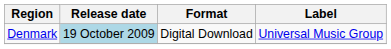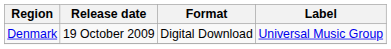Denmark | Release date: lightblue background -> no background
